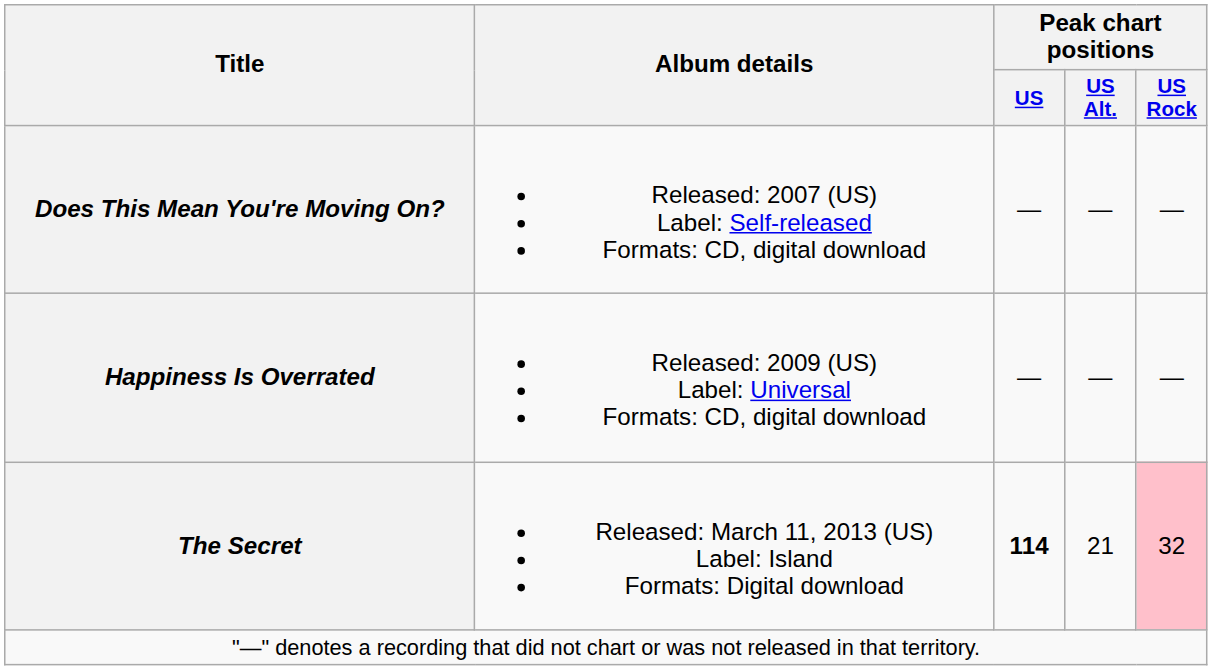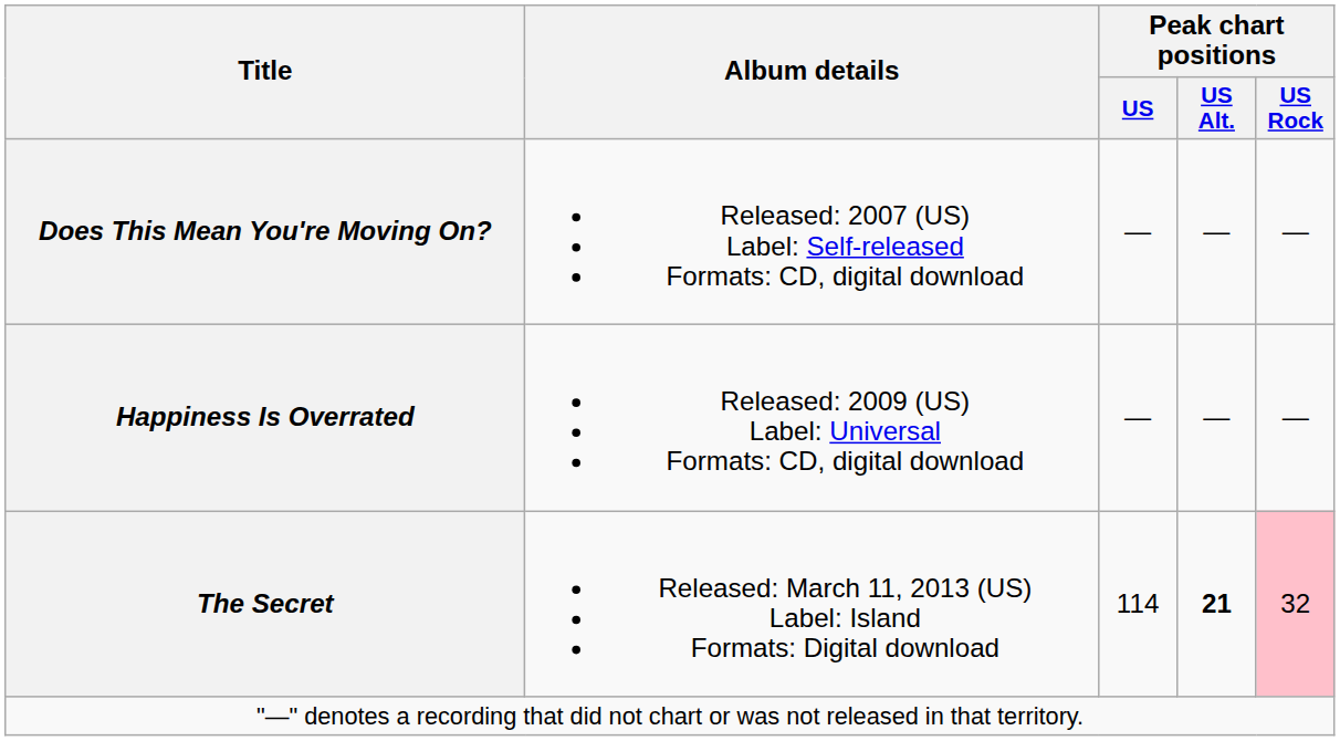The Secret | Peak chart positions / US: bold -> normal
The Secret | Peak chart positions / US Alt.: normal -> bold
